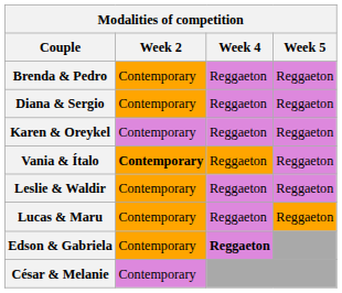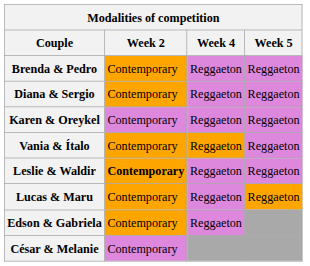Vania & Ítalo | Week 2: bold -> normal
Leslie & Waldir | Week 2: normal -> bold
Edson & Gabriela | Week 4: bold -> normal
